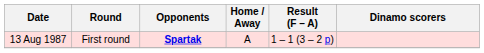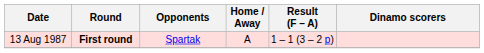13 Aug 1987 | Round: normal -> bold
13 Aug 1987 | Opponents: bold -> normal
